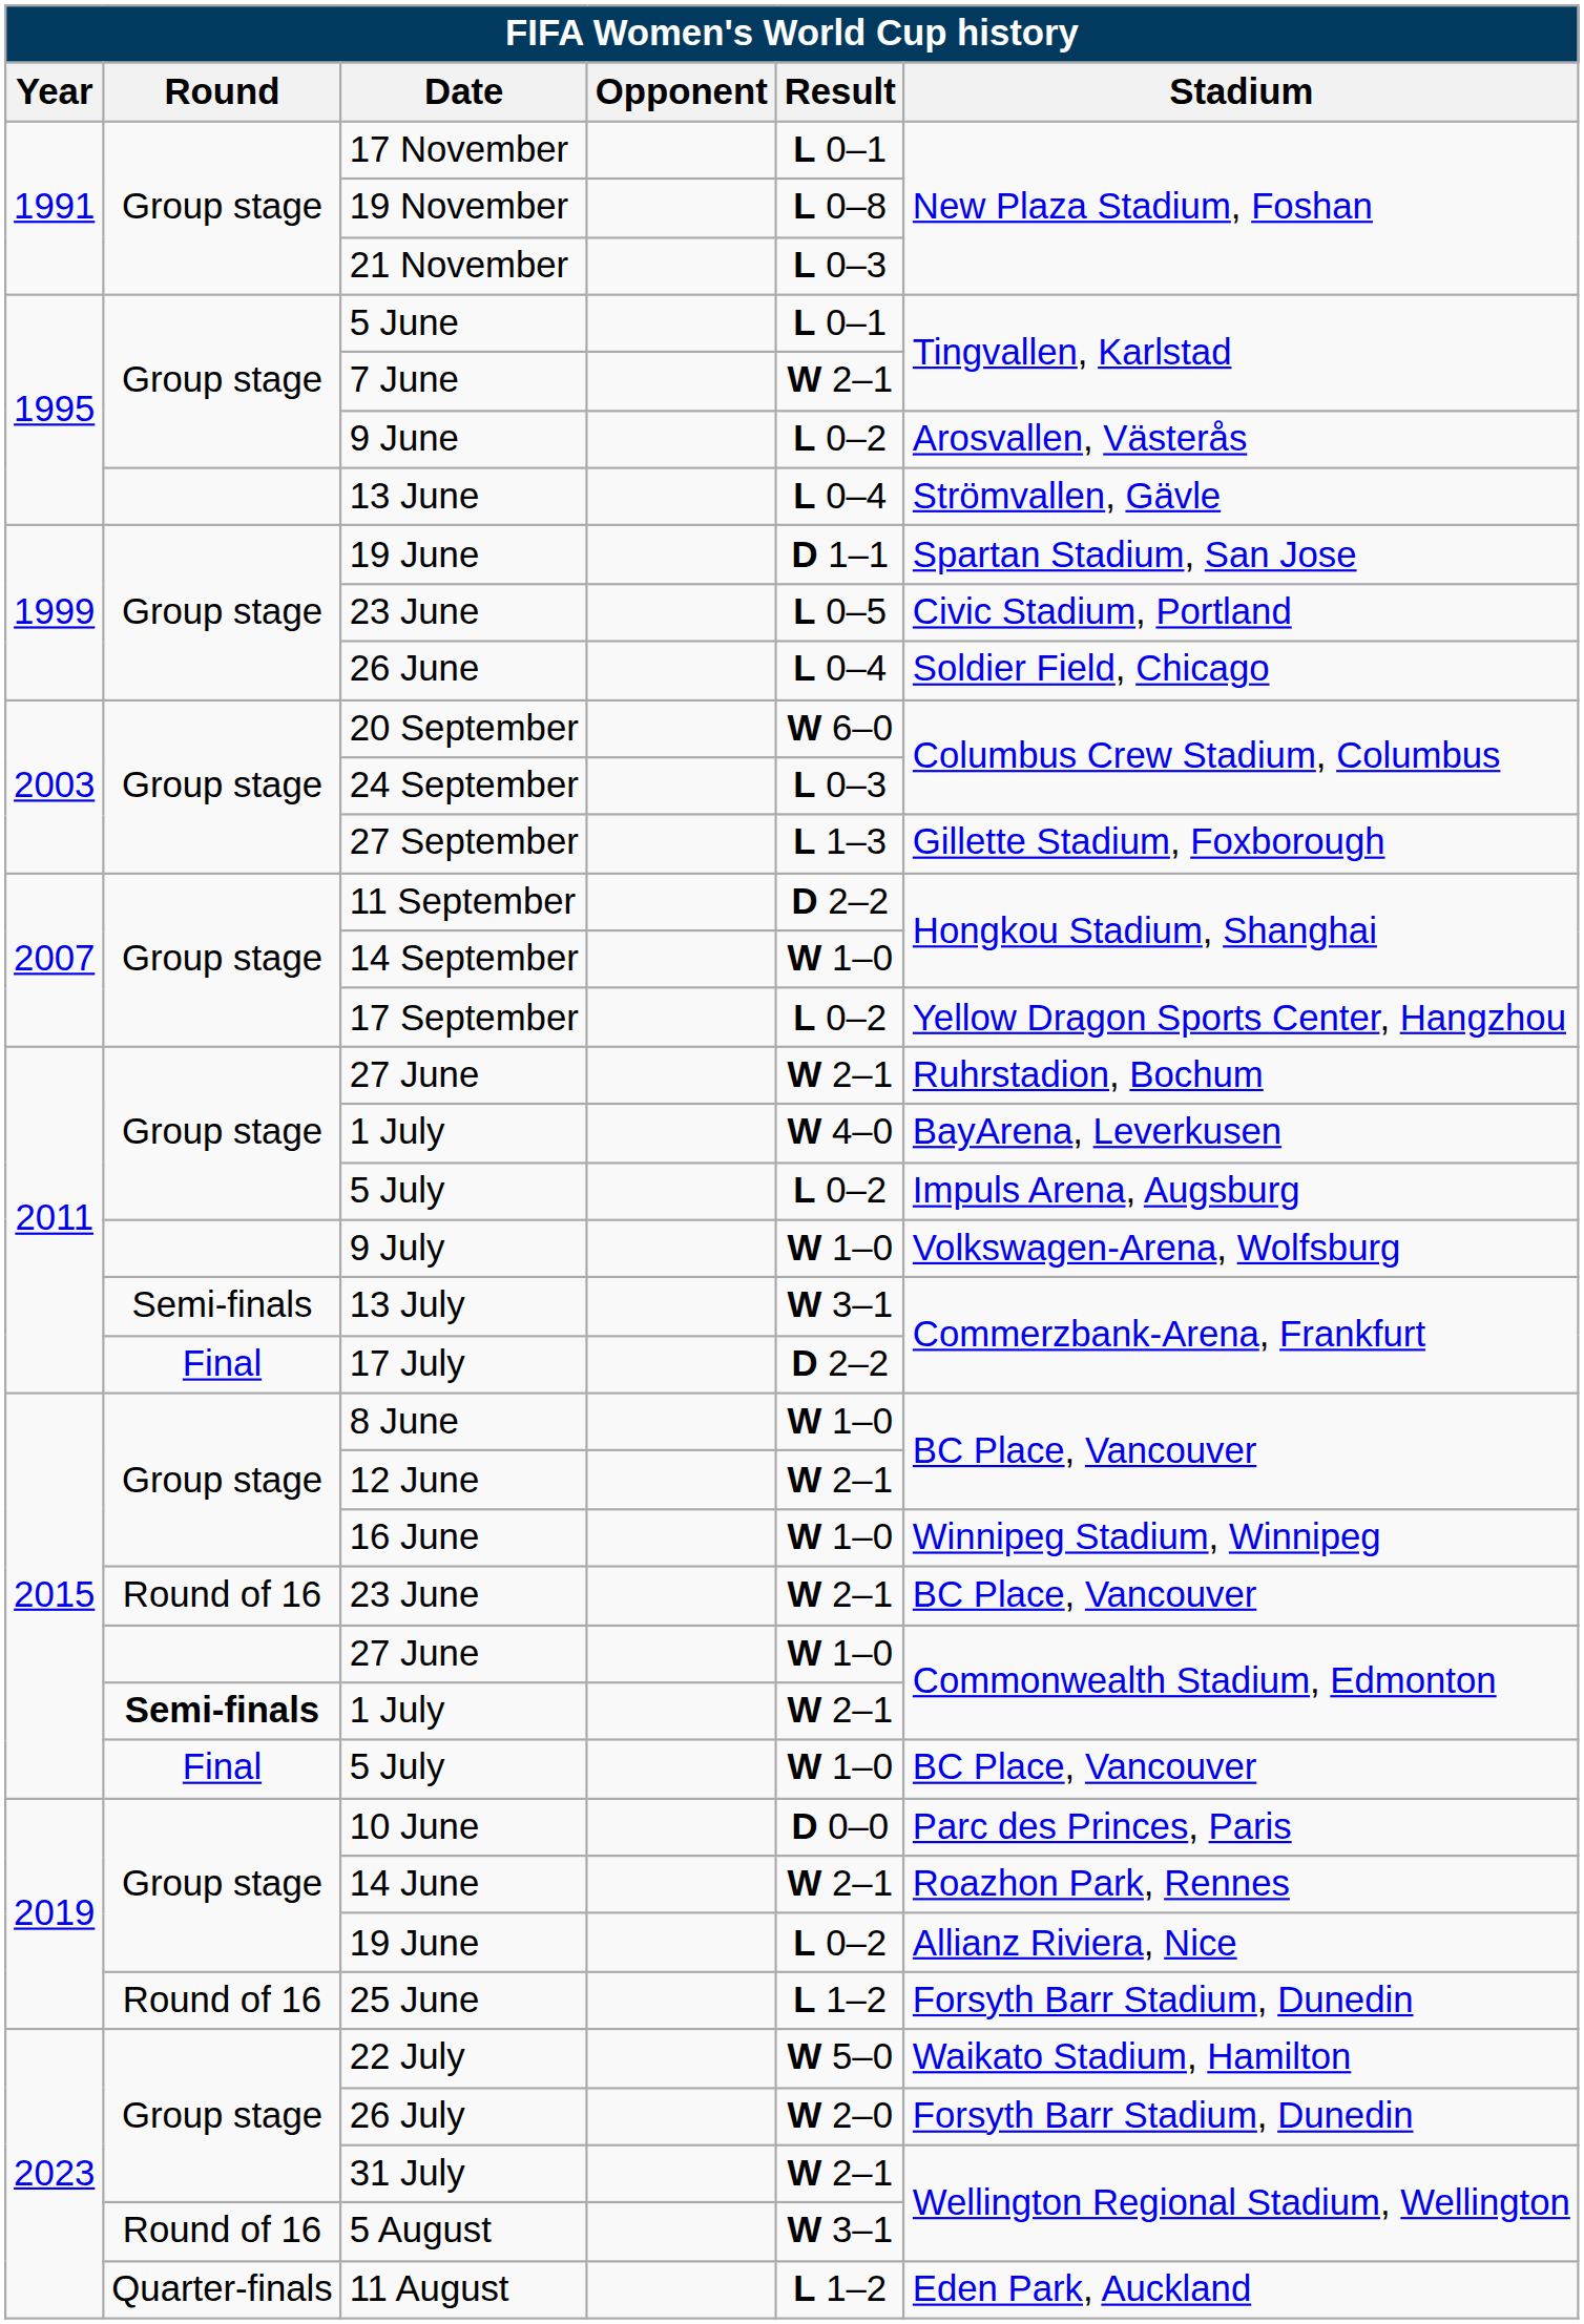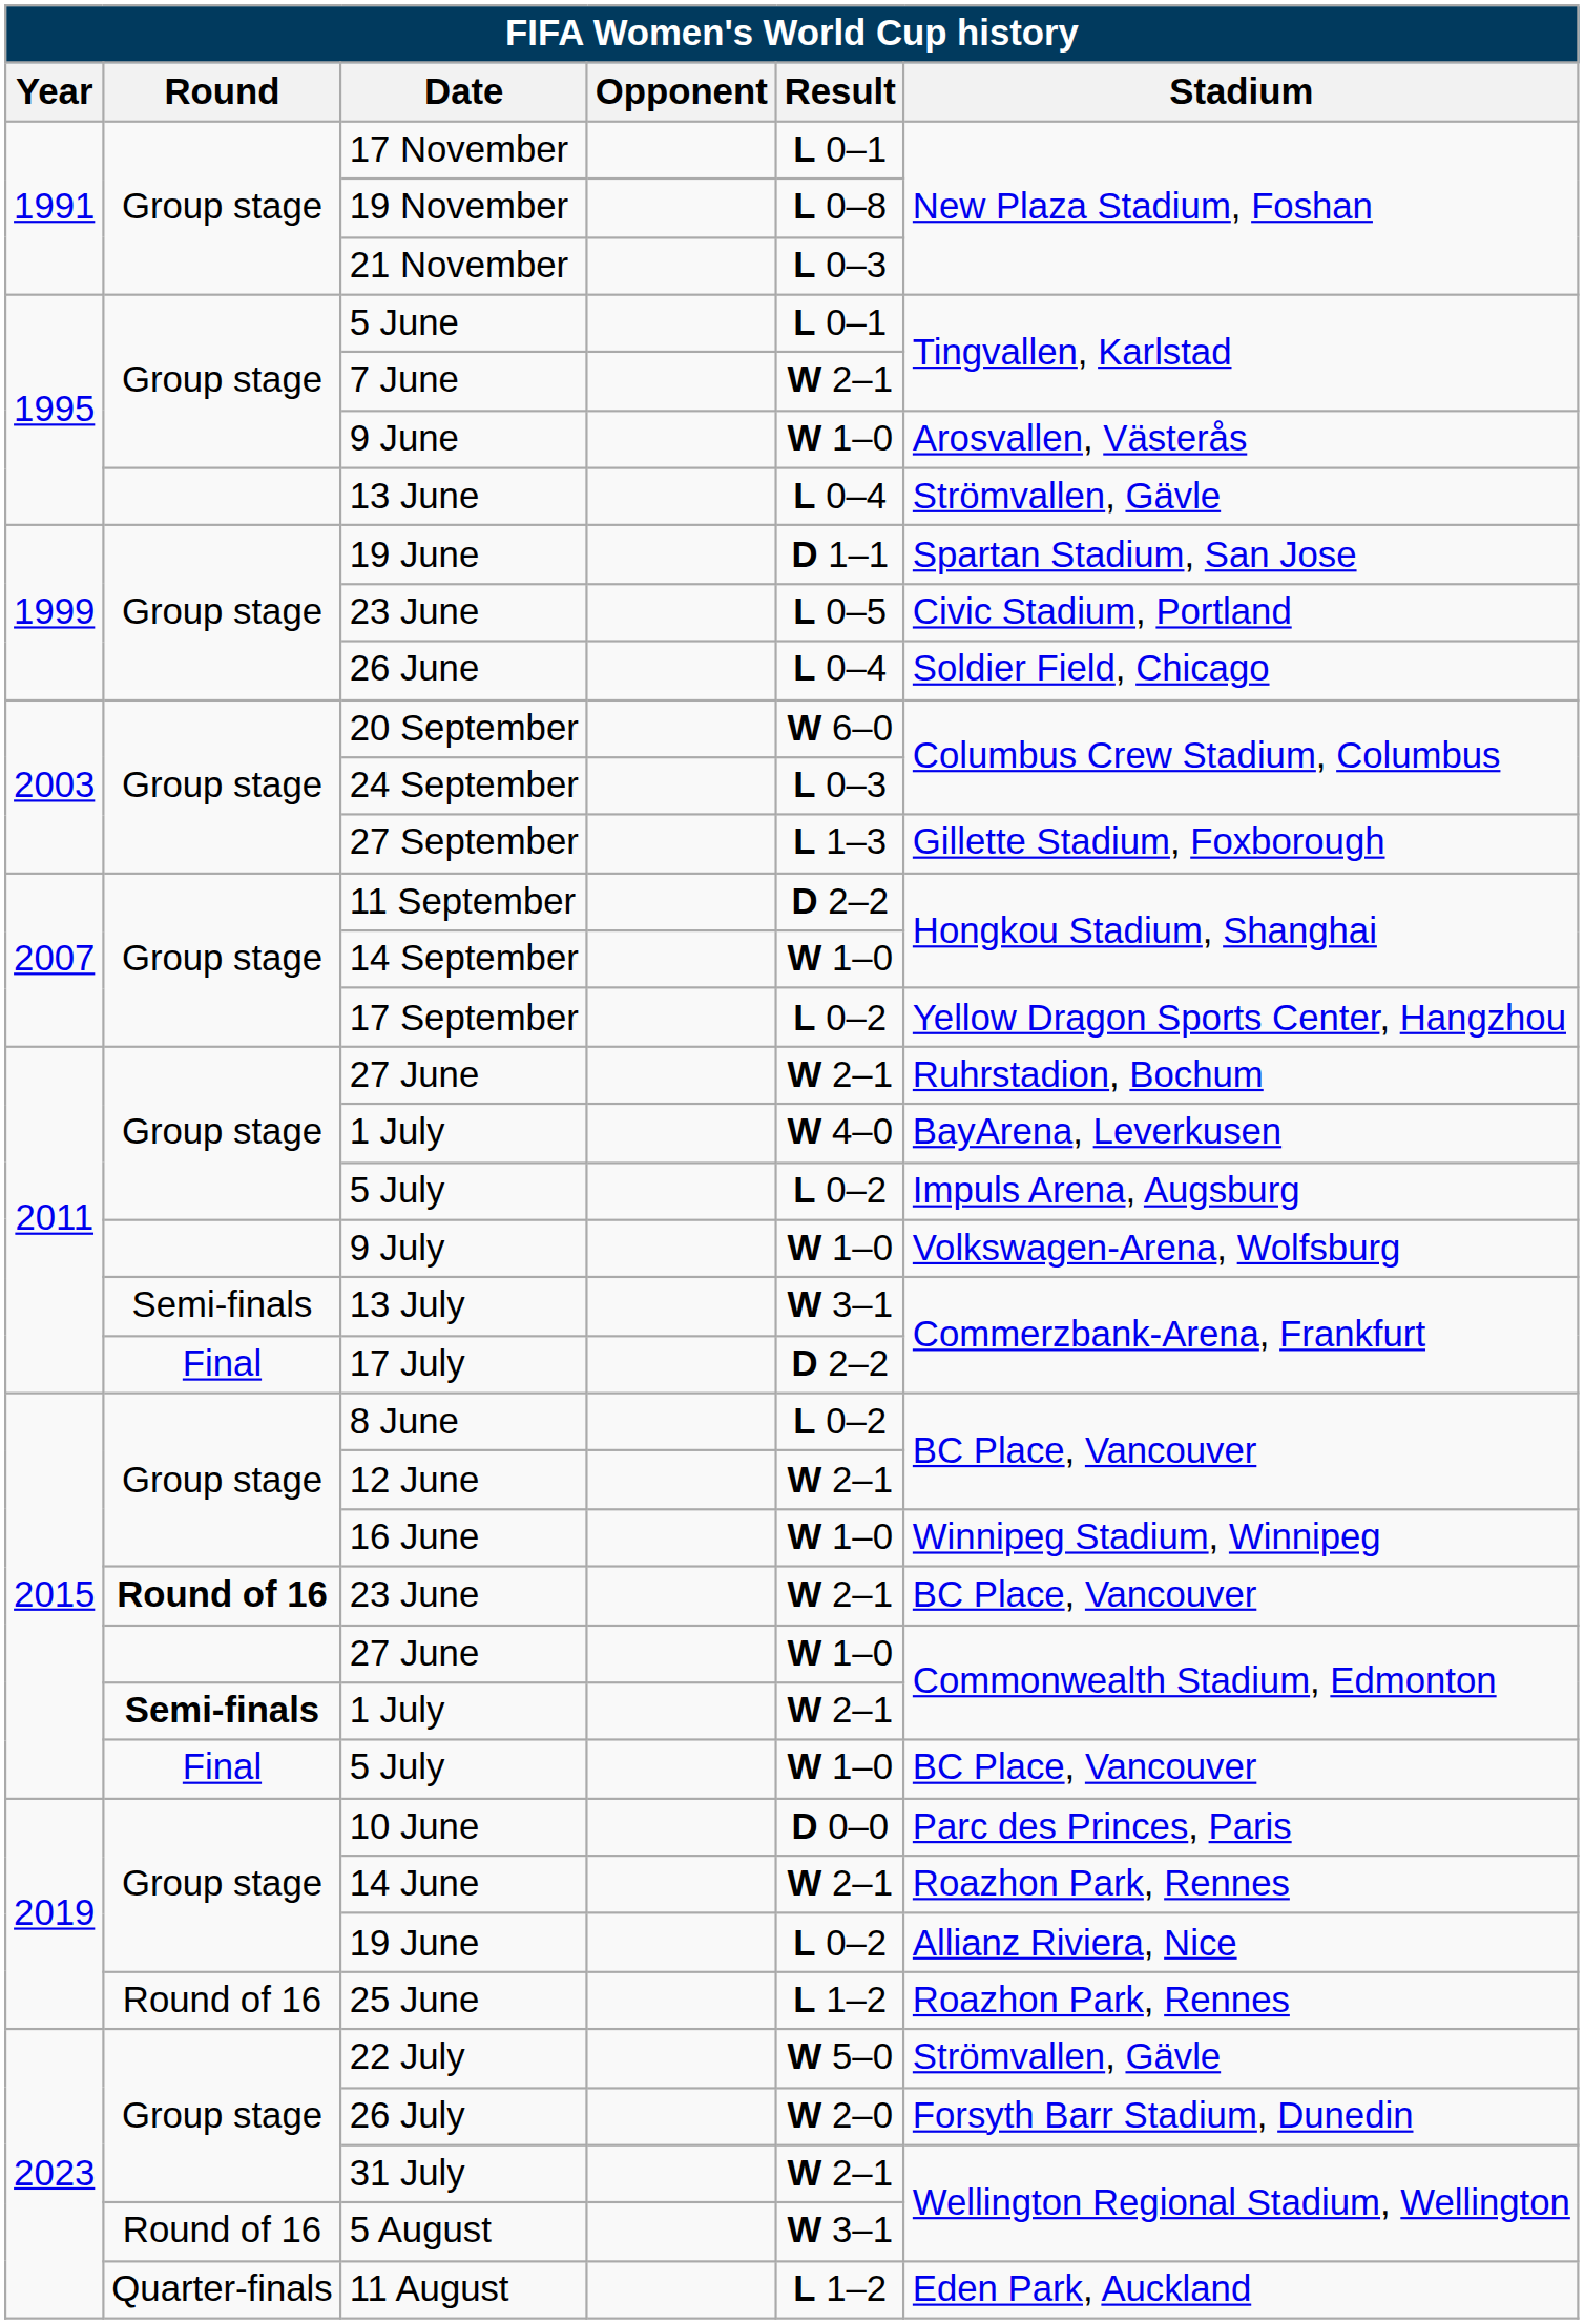9 June | Result: L 0–2 -> W 1–0
8 June | Result: W 1–0 -> L 0–2
2015 / 23 June | Round: normal -> bold
25 June | Stadium: Forsyth Barr Stadium, Dunedin -> Roazhon Park, Rennes
22 July | Stadium: Waikato Stadium, Hamilton -> Strömvallen, Gävle
